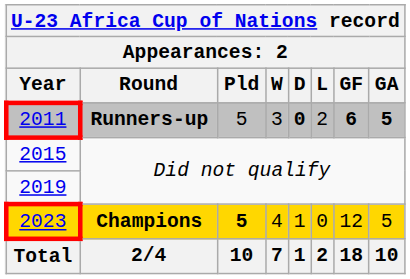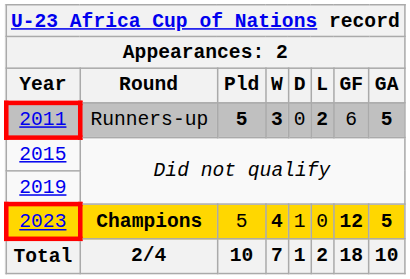2011 | Round: bold -> normal
2011 | Pld: normal -> bold
2011 | W: normal -> bold
2011 | D: bold -> normal
2011 | L: normal -> bold
2011 | GF: bold -> normal
2023 | Pld: bold -> normal
2023 | W: normal -> bold
2023 | GF: normal -> bold
2023 | GA: normal -> bold
